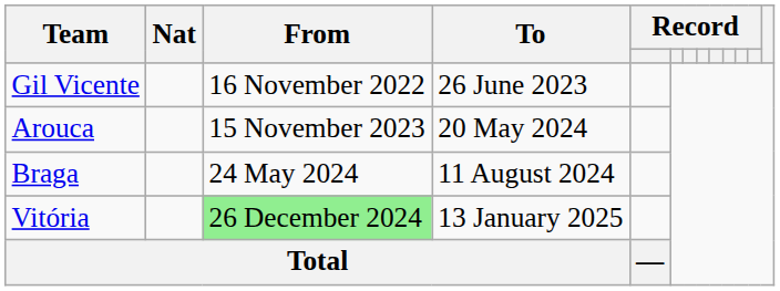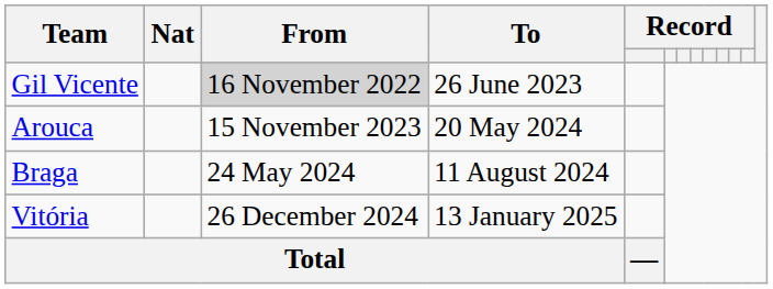Gil Vicente | From: no background -> lightgrey background
Vitória | From: lightgreen background -> no background
